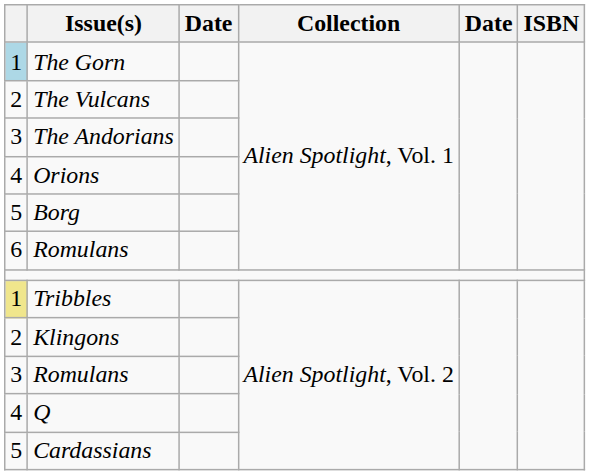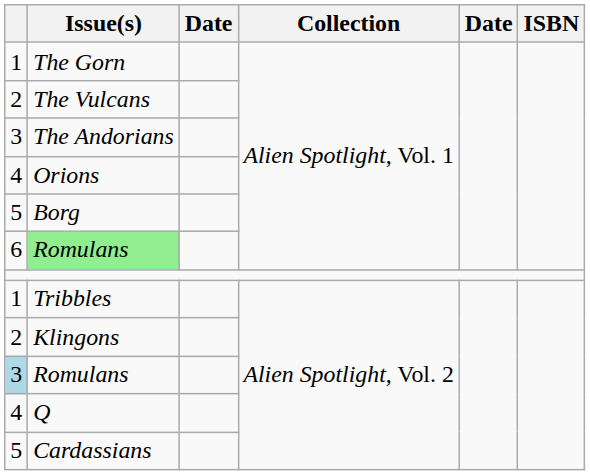The Gorn | column 1: lightblue background -> no background
6 / Romulans | Issue(s): no background -> lightgreen background
Tribbles | column 1: khaki background -> no background
3 / Romulans | column 1: no background -> lightblue background
